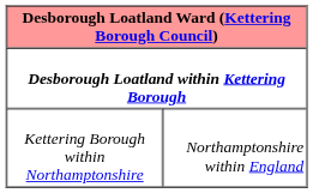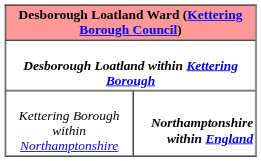Kettering Borough within Northamptonshire | column 2: normal -> bold
